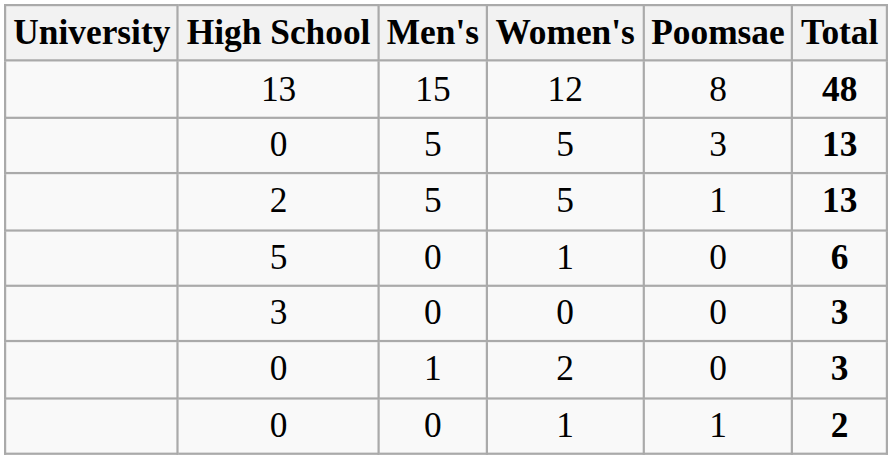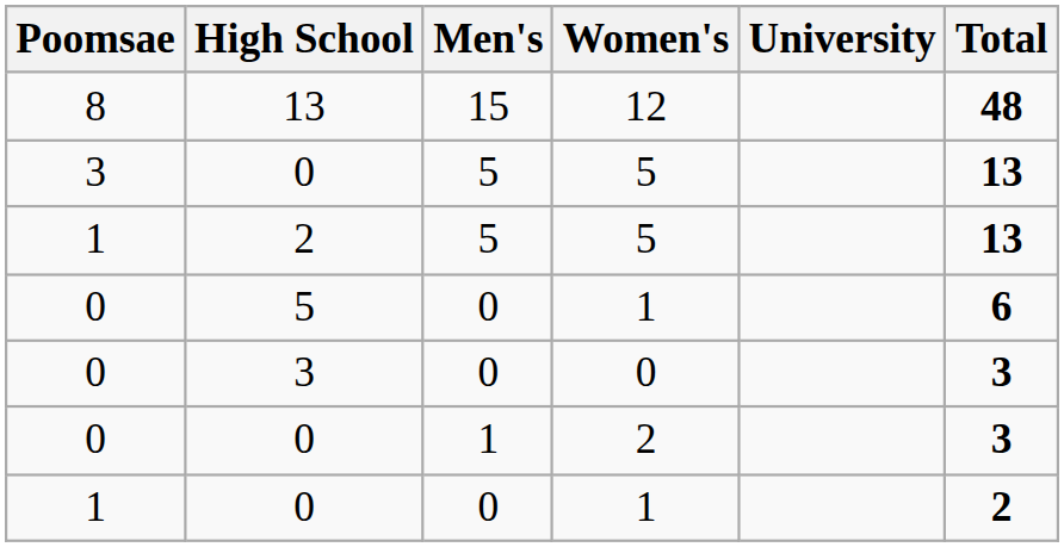columns swapped: University <-> Poomsae
